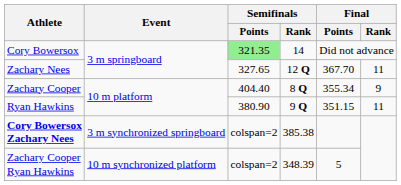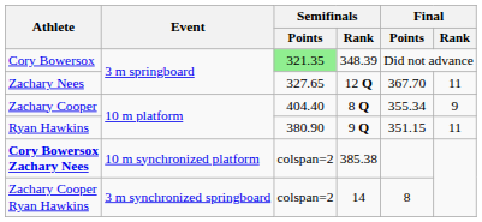Cory Bowersox | Semifinals / Rank: 14 -> 348.39
Cory Bowersox Zachary Nees | Event: 3 m synchronized springboard -> 10 m synchronized platform
Zachary Cooper Ryan Hawkins | Event: 10 m synchronized platform -> 3 m synchronized springboard
Zachary Cooper Ryan Hawkins | Semifinals / Rank: 348.39 -> 14
Zachary Cooper Ryan Hawkins | Final / Points: 5 -> 8
